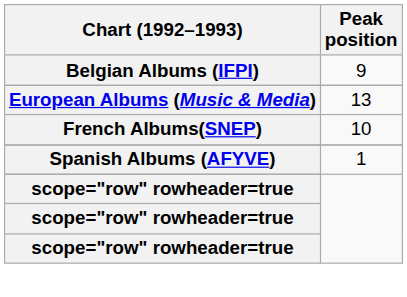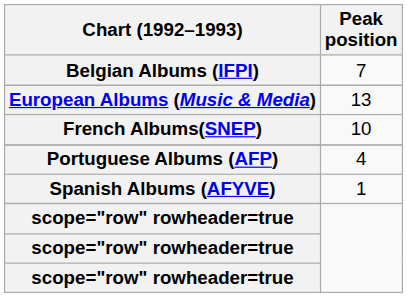Belgian Albums (IFPI) | Peak position: 9 -> 7
+ row: Portuguese Albums (AFP) | 4
